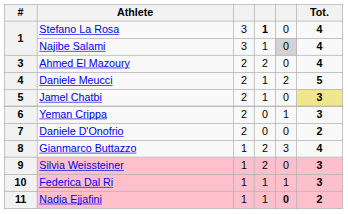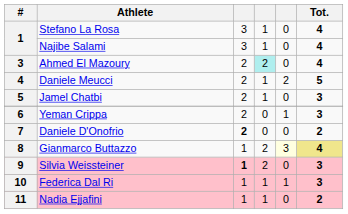Stefano La Rosa | column 4: bold -> normal
Najibe Salami | column 5: lightgrey background -> no background
Ahmed El Mazoury | column 4: no background -> paleturquoise background
Jamel Chatbi | Tot.: khaki background -> no background
Daniele D'Onofrio | column 3: normal -> bold
Gianmarco Buttazzo | column 5: no background -> lightyellow background
Gianmarco Buttazzo | Tot.: no background -> khaki background
Silvia Weissteiner | column 3: normal -> bold
Nadia Ejjafini | column 5: bold -> normal
